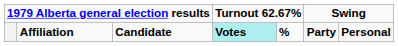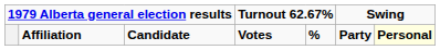Affiliation | column 4: paleturquoise background -> no background
Affiliation | column 7: no background -> lightyellow background
